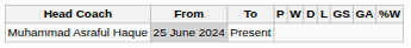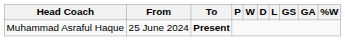Muhammad Asraful Haque | From: lightgrey background -> no background
Muhammad Asraful Haque | To: normal -> bold
